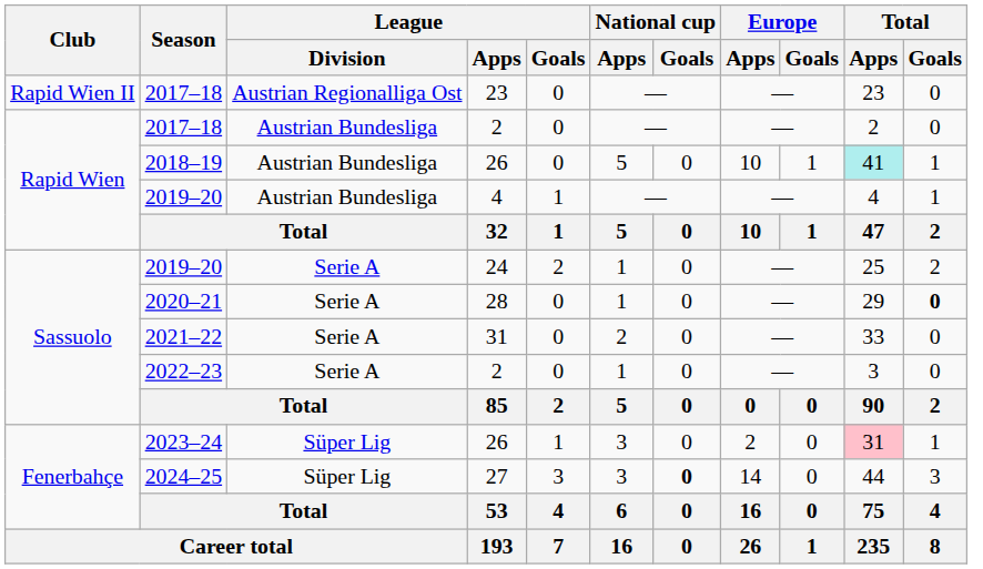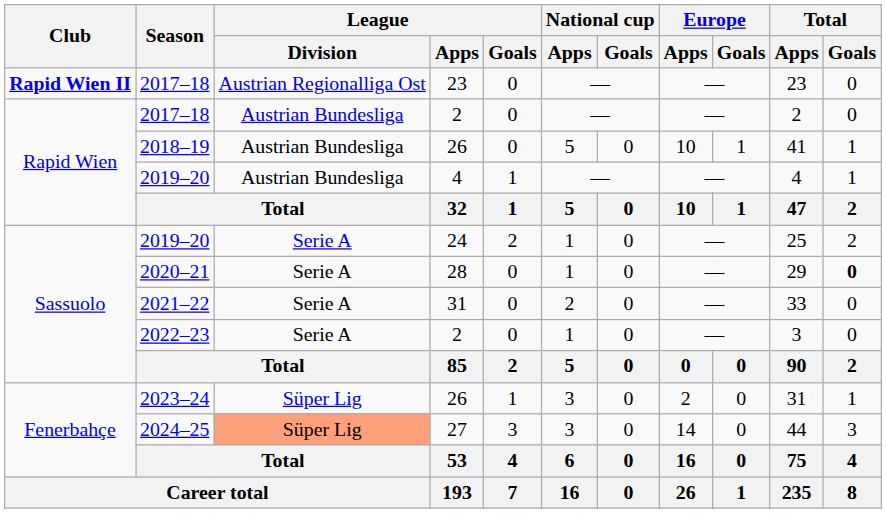2017–18 / 23 | Club: normal -> bold
2018–19 | Total / Apps: paleturquoise background -> no background
2023–24 | Total / Apps: pink background -> no background
2024–25 | League / Division: no background -> lightsalmon background
2024–25 | National cup / Goals: bold -> normal
